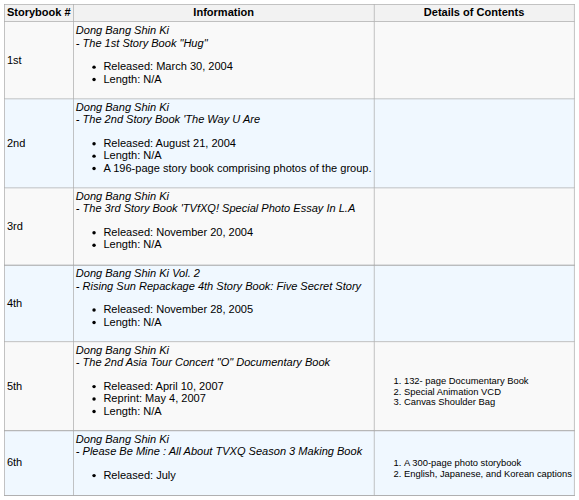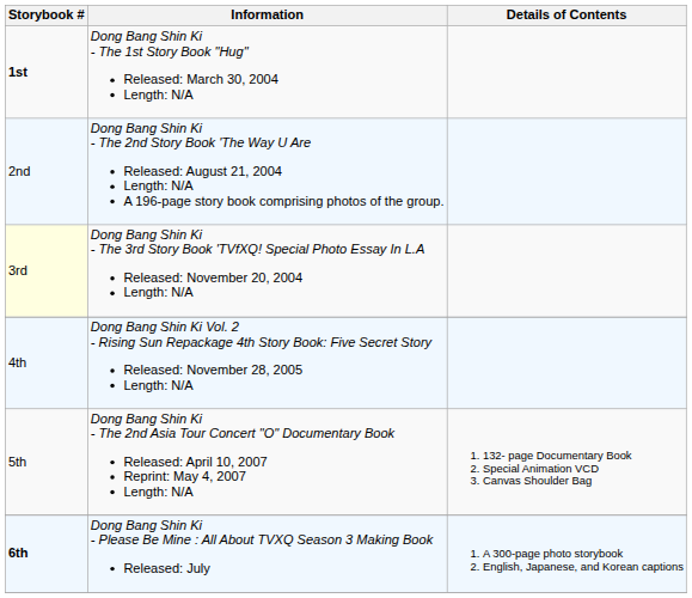1st | Storybook #: normal -> bold
3rd | Storybook #: no background -> lightyellow background
6th | Storybook #: normal -> bold
